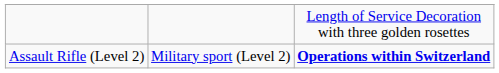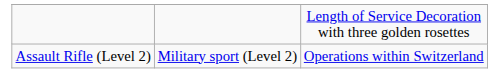Assault Rifle (Level 2) | column 3: bold -> normal
